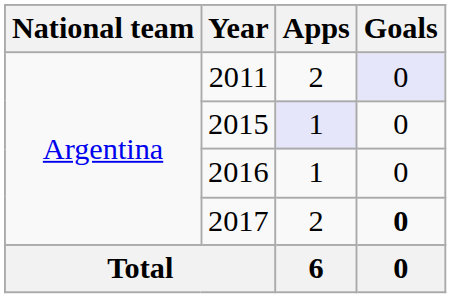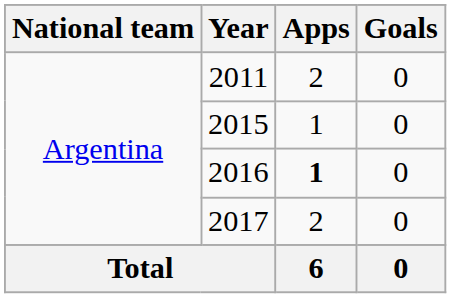2011 | Goals: lavender background -> no background
2015 | Apps: lavender background -> no background
2016 | Apps: normal -> bold
2017 | Goals: bold -> normal
